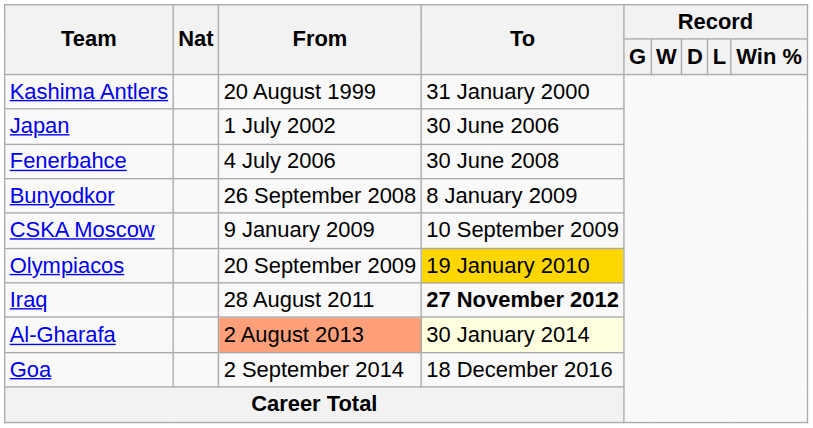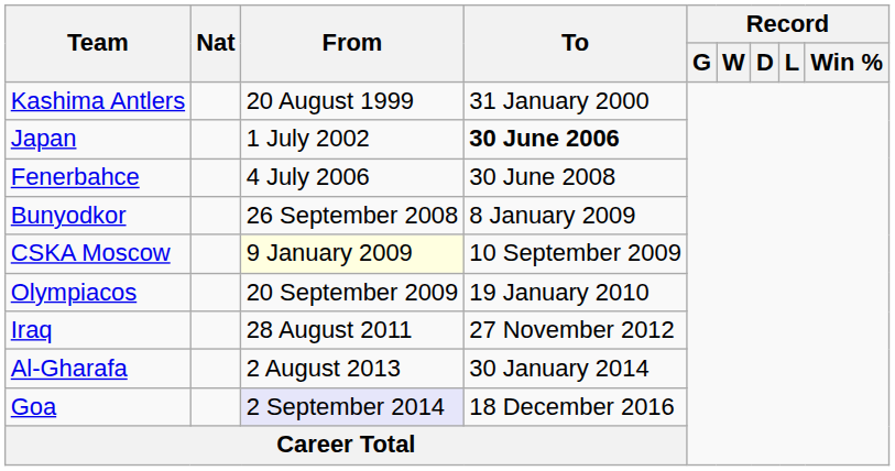Japan | To: normal -> bold
CSKA Moscow | From: no background -> lightyellow background
Olympiacos | To: gold background -> no background
Iraq | To: bold -> normal
Al-Gharafa | From: lightsalmon background -> no background
Al-Gharafa | To: lightyellow background -> no background
Goa | From: no background -> lavender background
